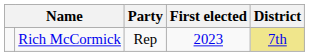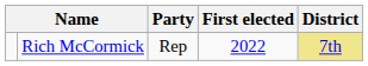Rich McCormick | First elected: 2023 -> 2022
